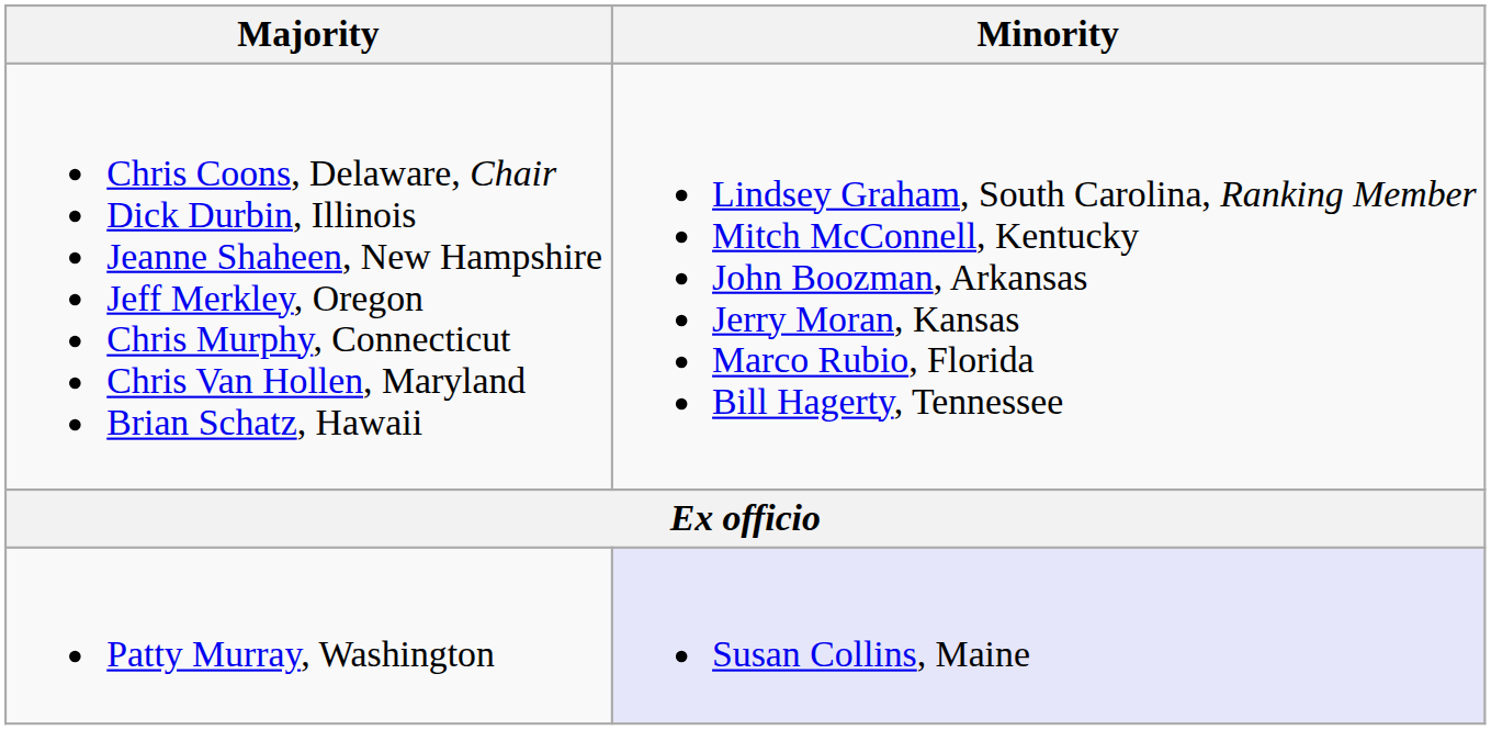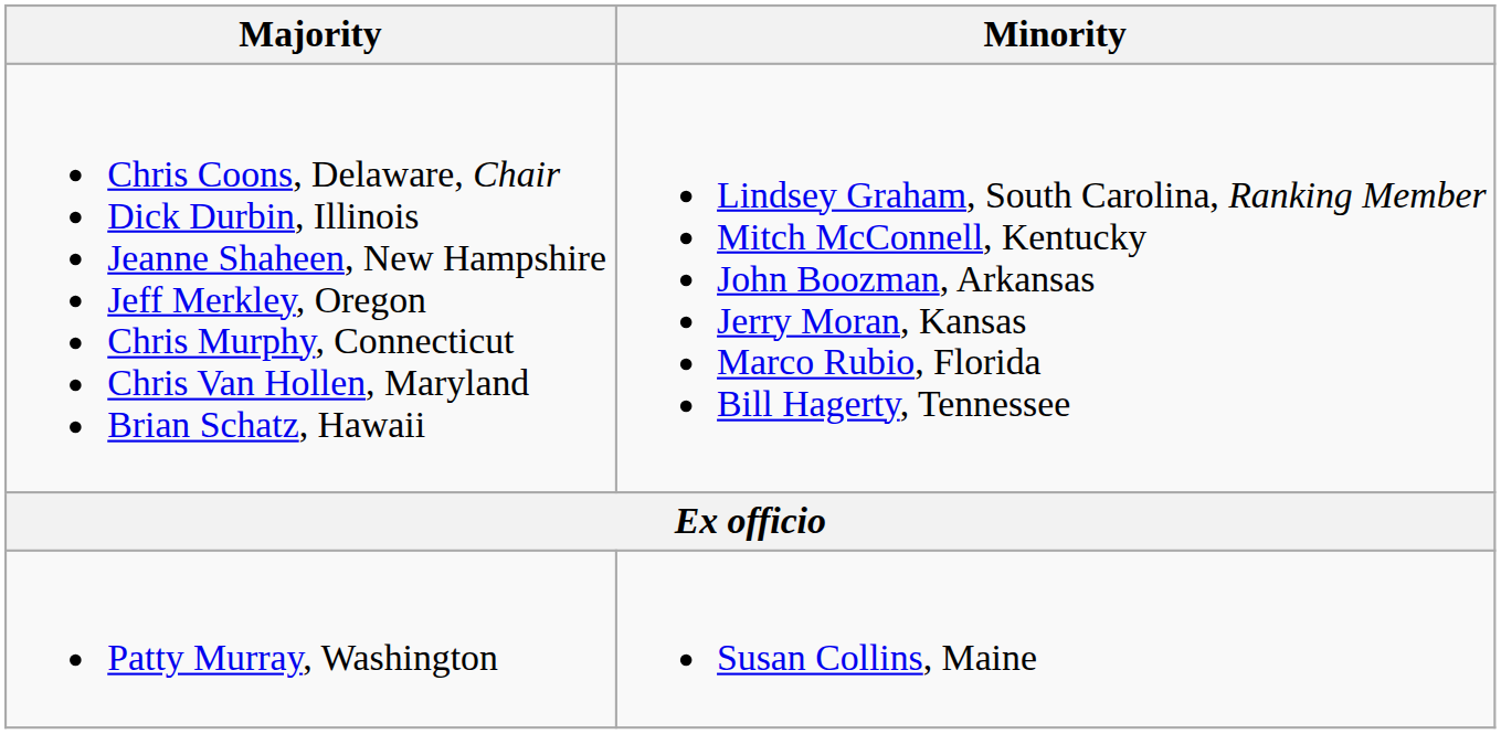Patty Murray, Washington | Minority: lavender background -> no background
